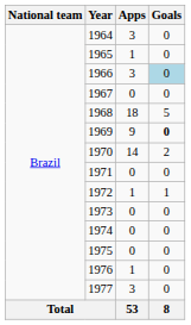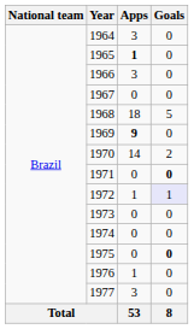1965 | Apps: normal -> bold
1966 | Goals: lightblue background -> no background
1969 | Apps: normal -> bold
1969 | Goals: bold -> normal
1971 | Goals: normal -> bold
1972 | Goals: no background -> lavender background
1975 | Goals: normal -> bold
